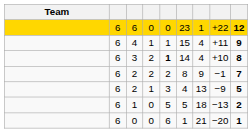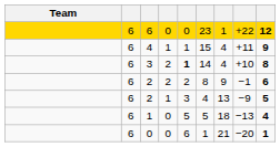row 5 | column 9: 7 -> 6
row 7 | column 9: 2 -> 4
